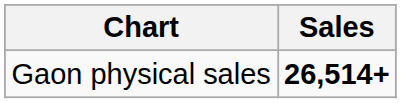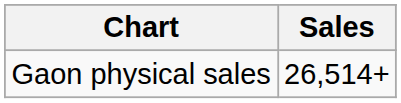Gaon physical sales | Sales: bold -> normal
